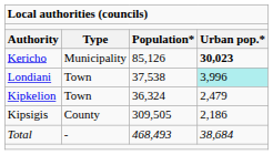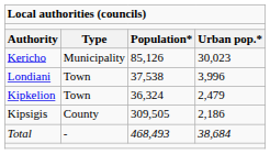Kericho | column 4: bold -> normal
Londiani | column 4: paleturquoise background -> no background
